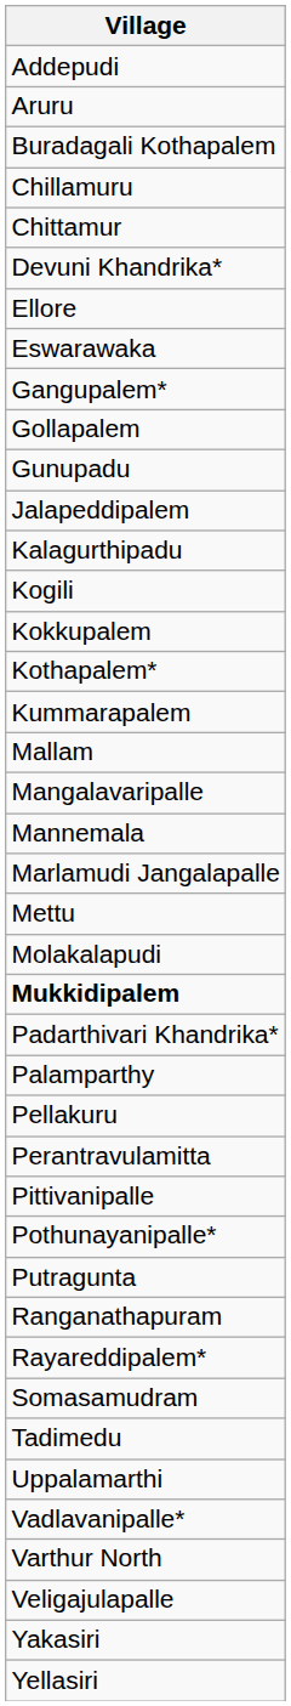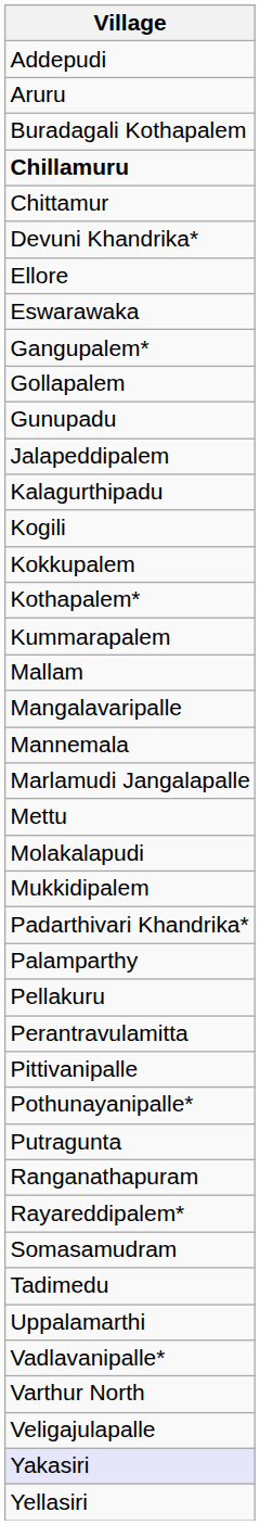row 5 | column 1: normal -> bold
row 25 | column 1: bold -> normal
row 41 | column 1: no background -> lavender background
